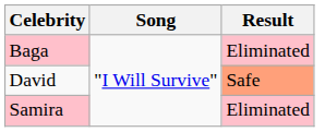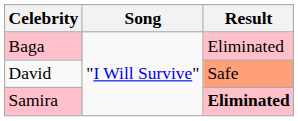Samira | Result: normal -> bold
